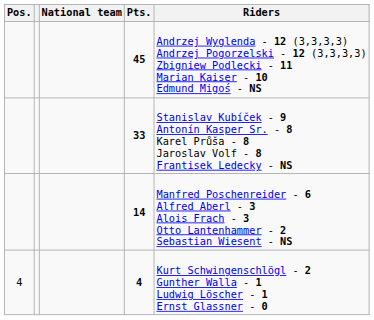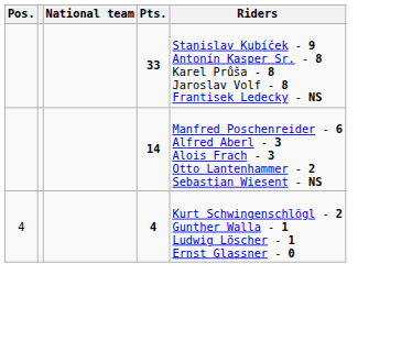- row: 45 | Andrzej Wyglenda - 12 (3,3,3,3) Andrzej Pogorzelski - 12 (3,3,3,3) Zbigniew Podlecki - 11 Marian Kaiser - 10 Edmund Migoś - NS
